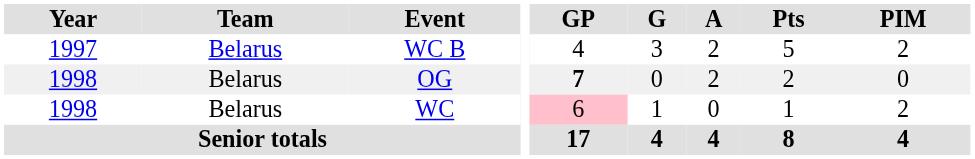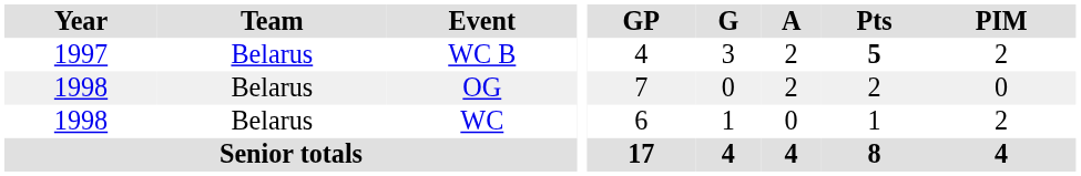WC B | Pts: normal -> bold
OG | GP: bold -> normal
WC | GP: pink background -> no background
